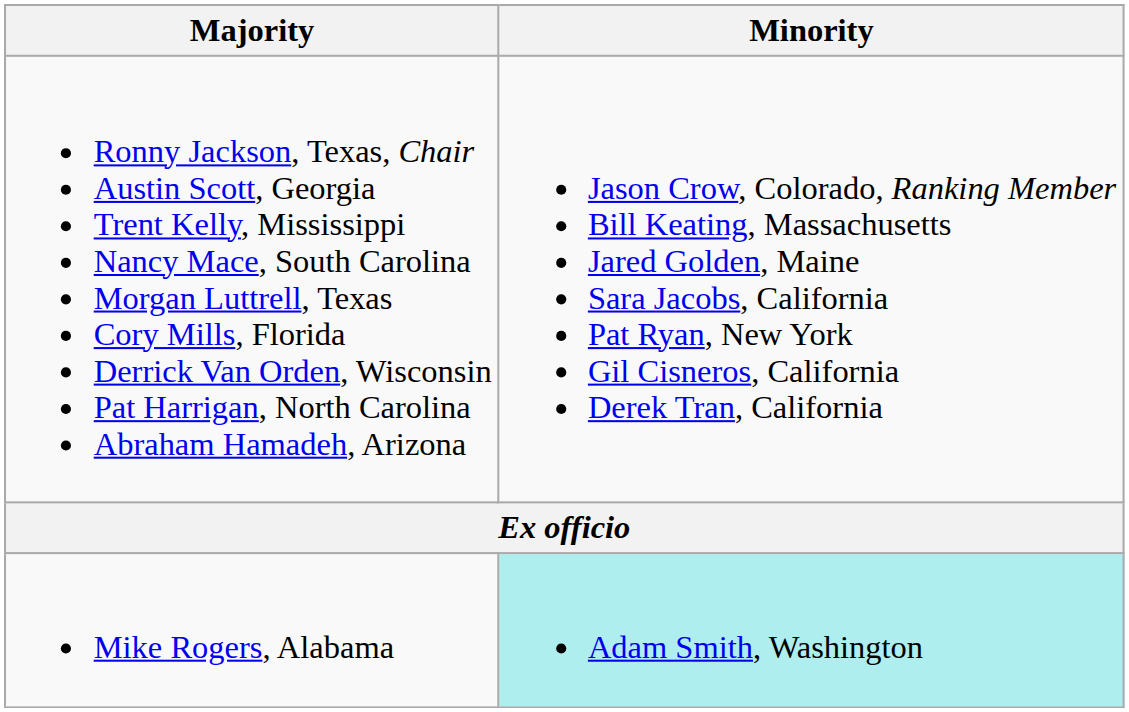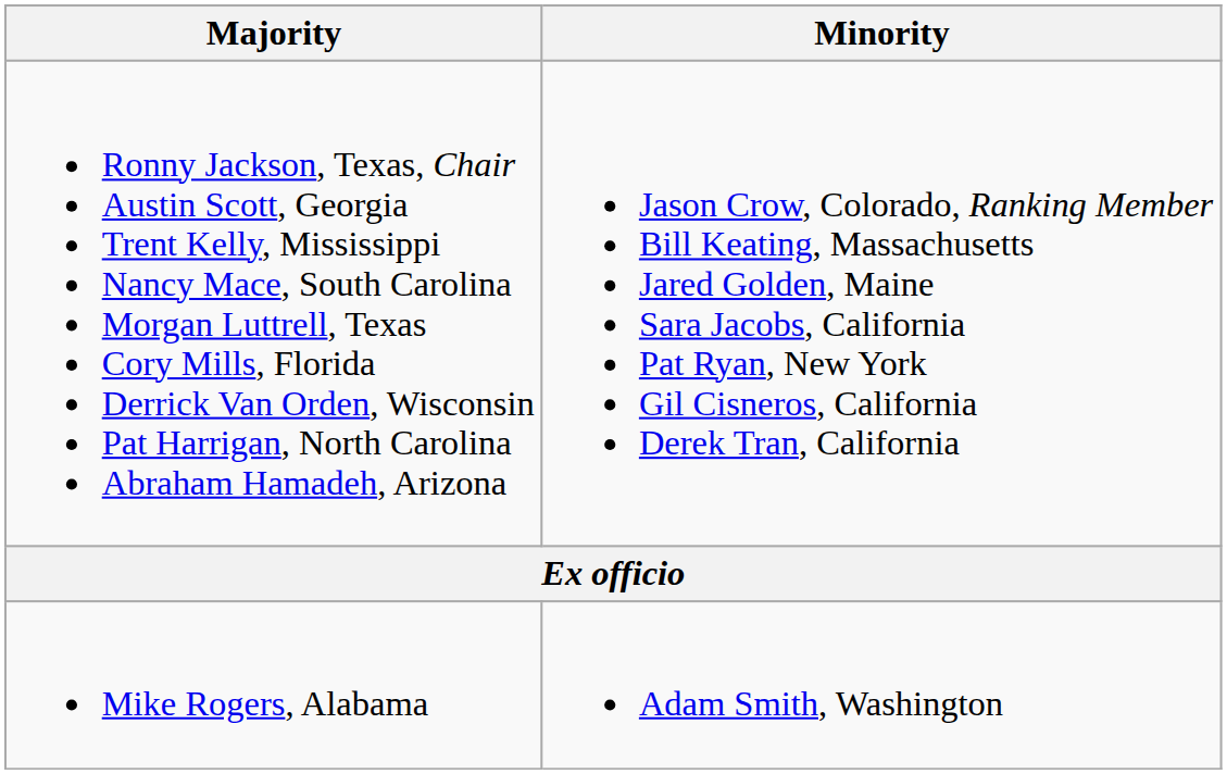Mike Rogers, Alabama | Minority: paleturquoise background -> no background
